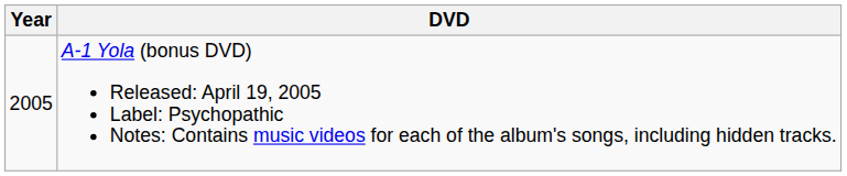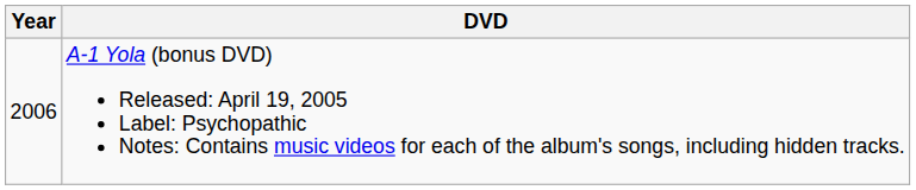row 2 | Year: 2005 -> 2006
